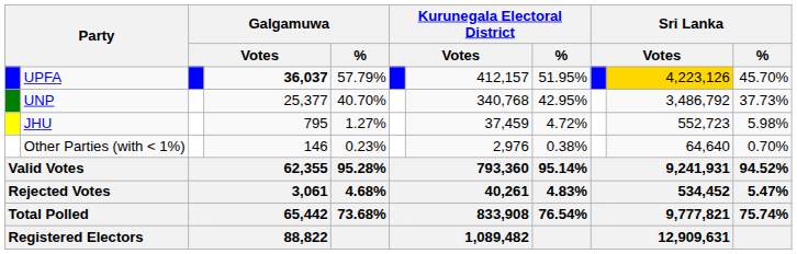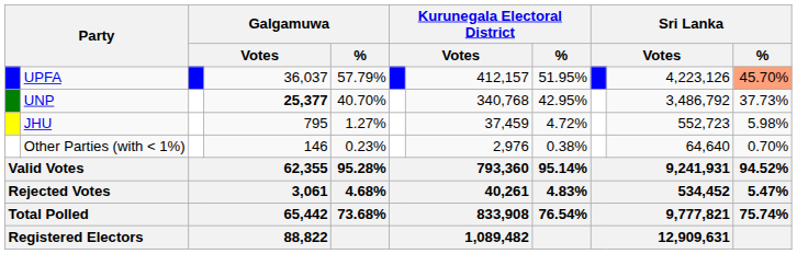UPFA | column 4: bold -> normal
UPFA | column 10: gold background -> no background
UPFA | Sri Lanka / %: no background -> lightsalmon background
UNP | column 4: normal -> bold
